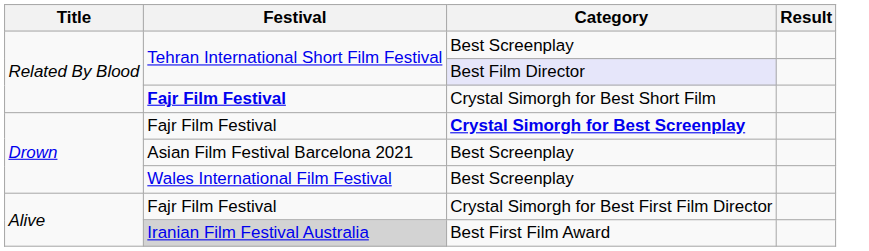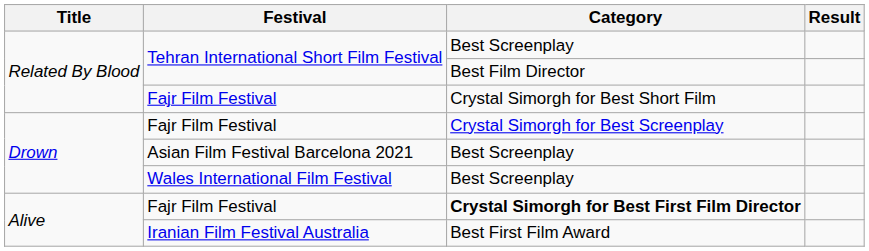Best Film Director | Category: lavender background -> no background
Crystal Simorgh for Best Short Film | Festival: bold -> normal
Crystal Simorgh for Best Screenplay | Category: bold -> normal
Crystal Simorgh for Best First Film Director | Category: normal -> bold
Best First Film Award | Festival: lightgrey background -> no background
